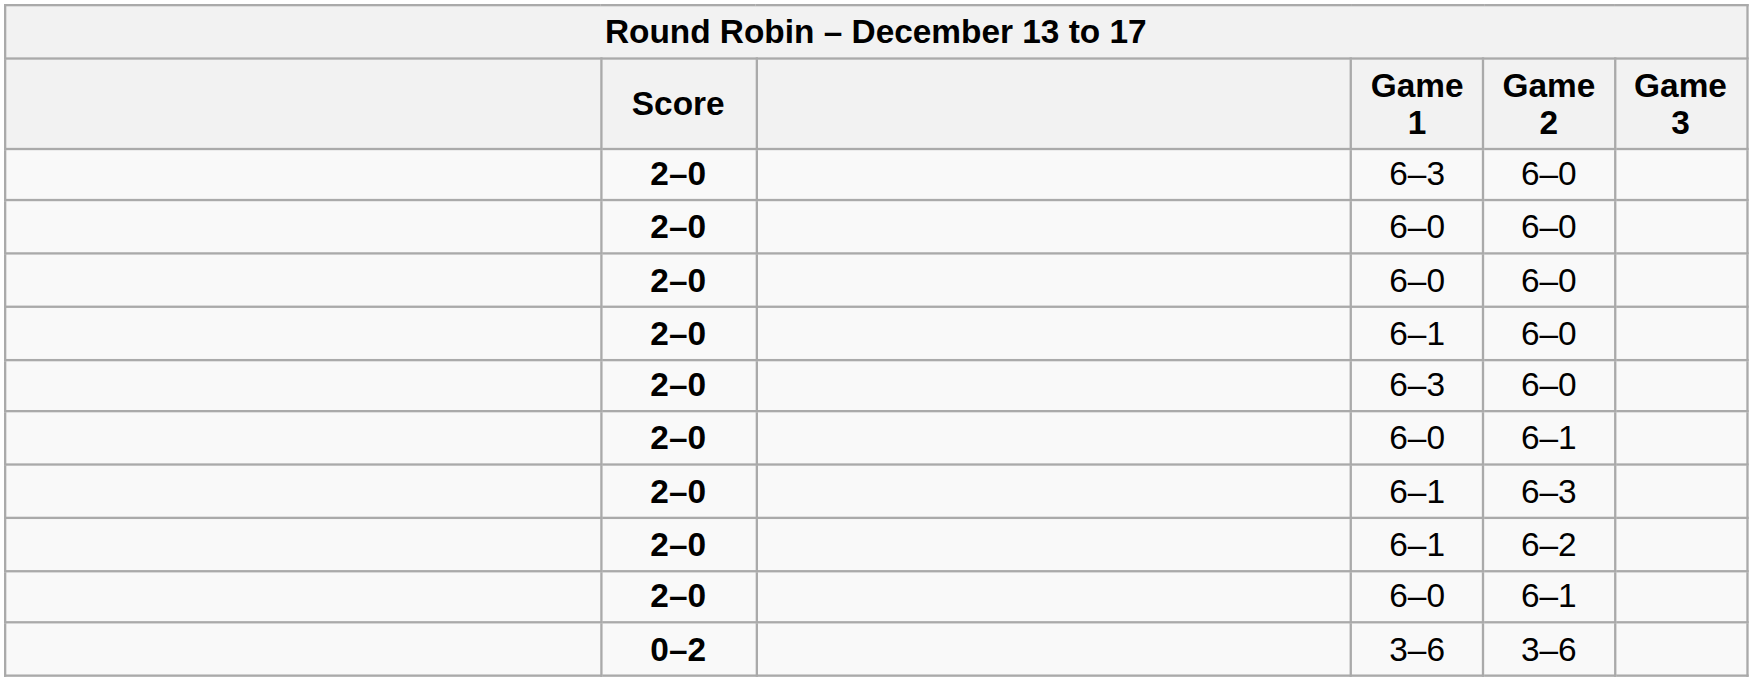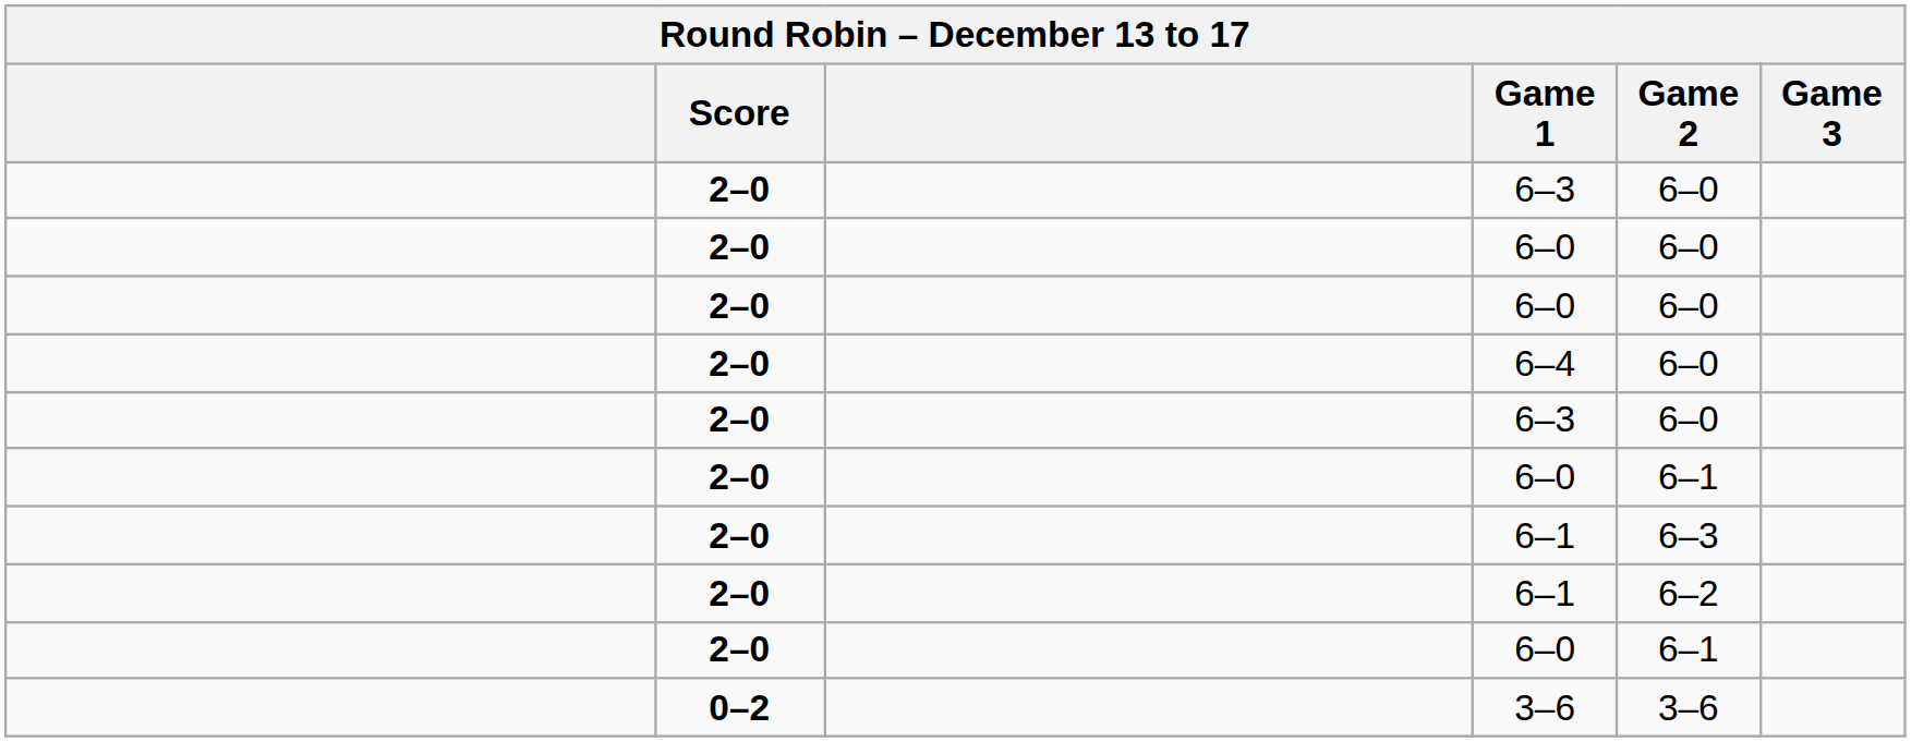row 6 | Game 1: 6–1 -> 6–4
